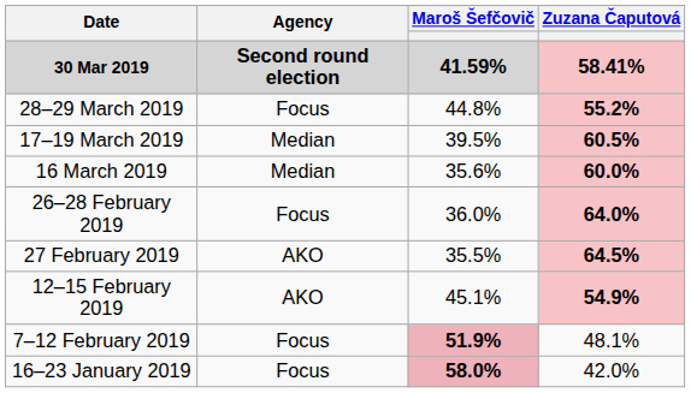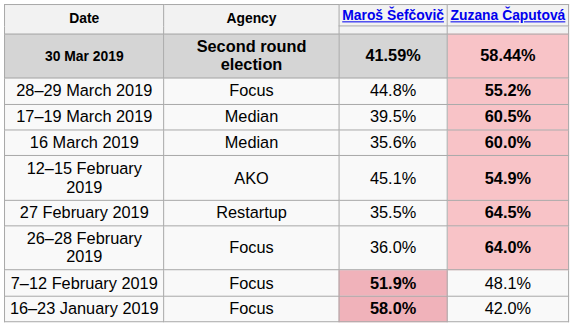30 Mar 2019 | Zuzana Čaputová: 58.41% -> 58.44%
rows swapped: 26–28 February 2019 <-> 12–15 February 2019
27 February 2019 | Agency: AKO -> Restartup
